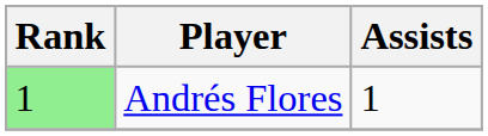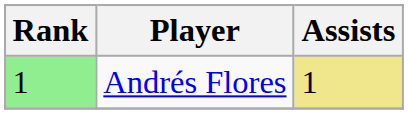Andrés Flores | Assists: no background -> khaki background
